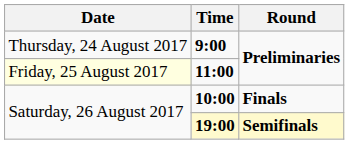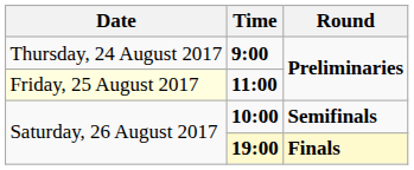10:00 | Round: Finals -> Semifinals
19:00 | Round: Semifinals -> Finals
